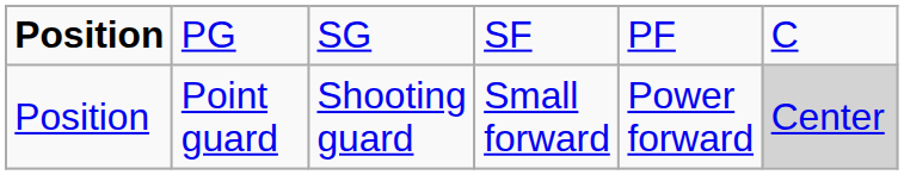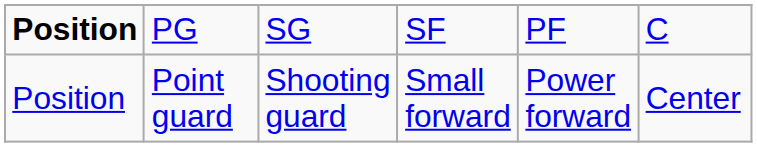Position / Point guard | column 6: lightgrey background -> no background
